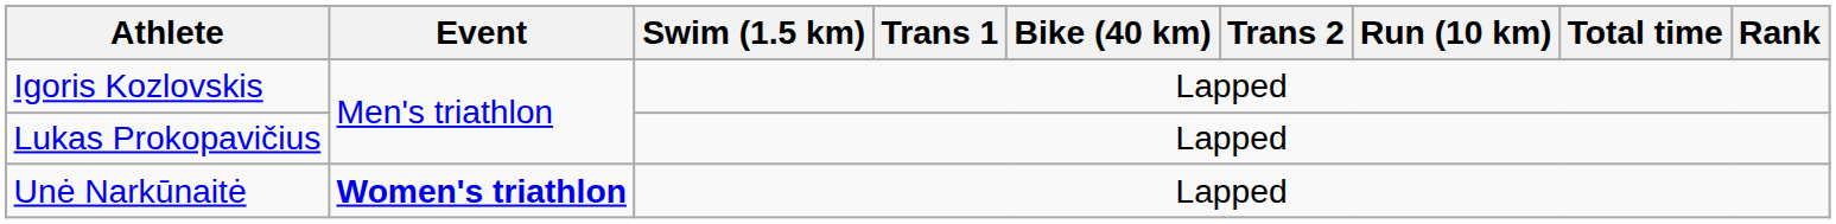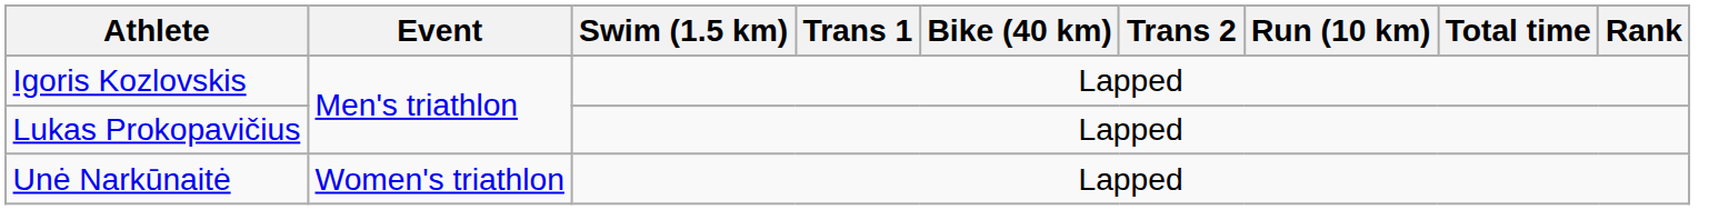Unė Narkūnaitė | Event: bold -> normal
